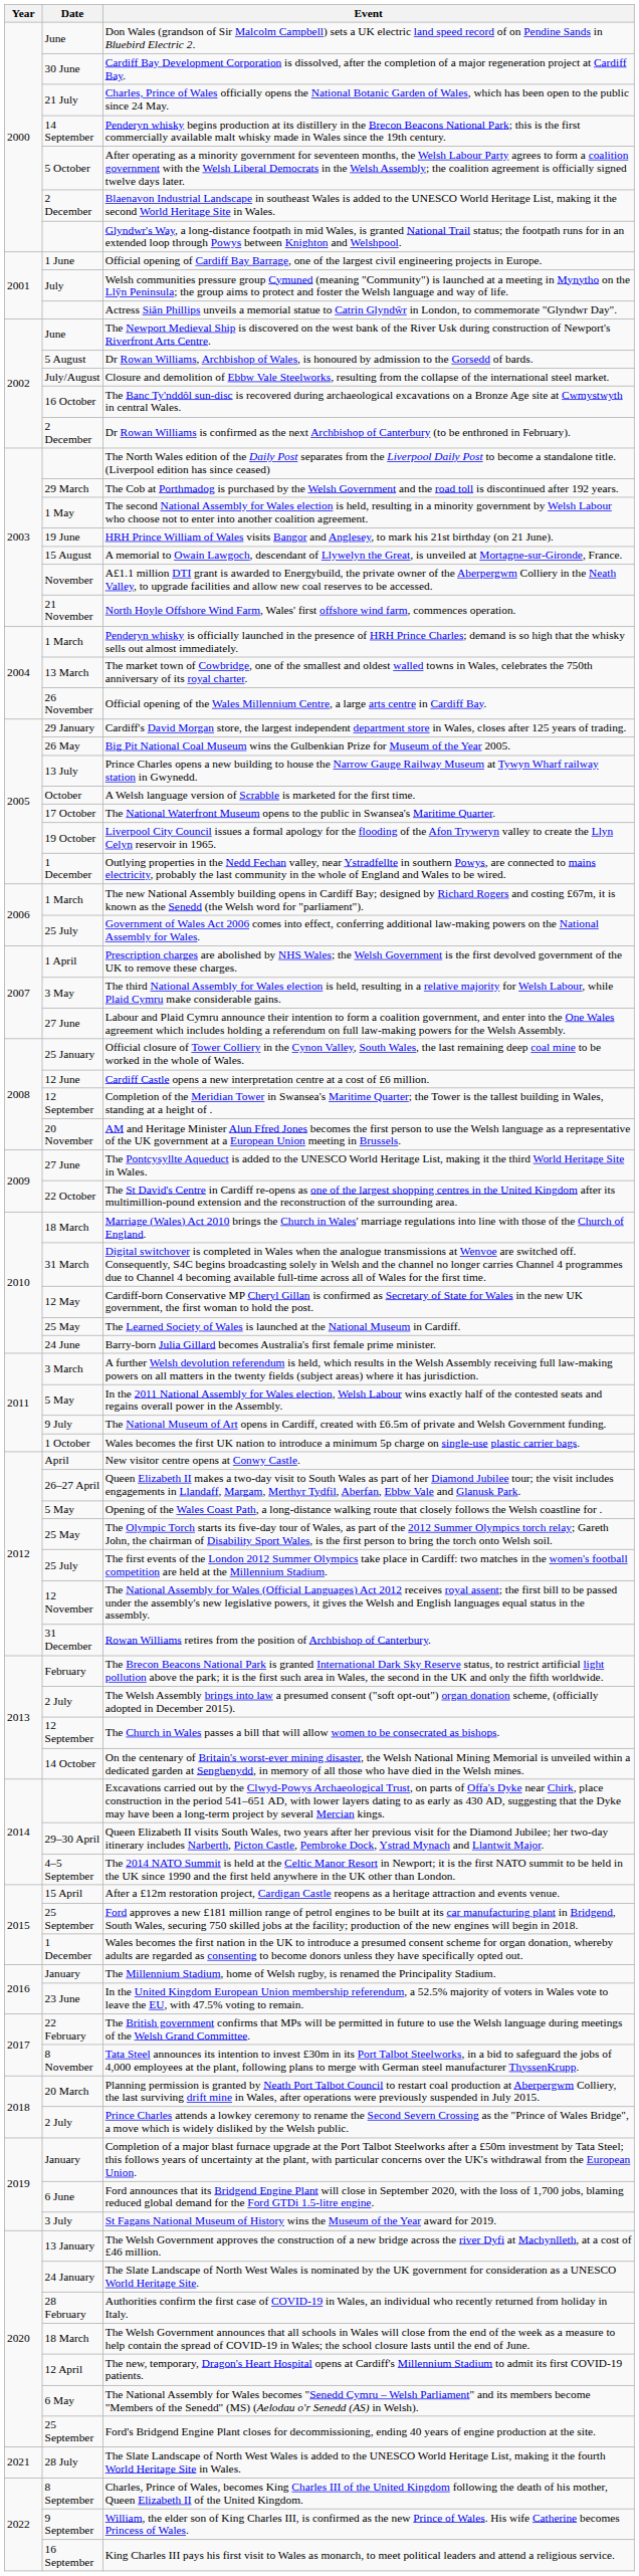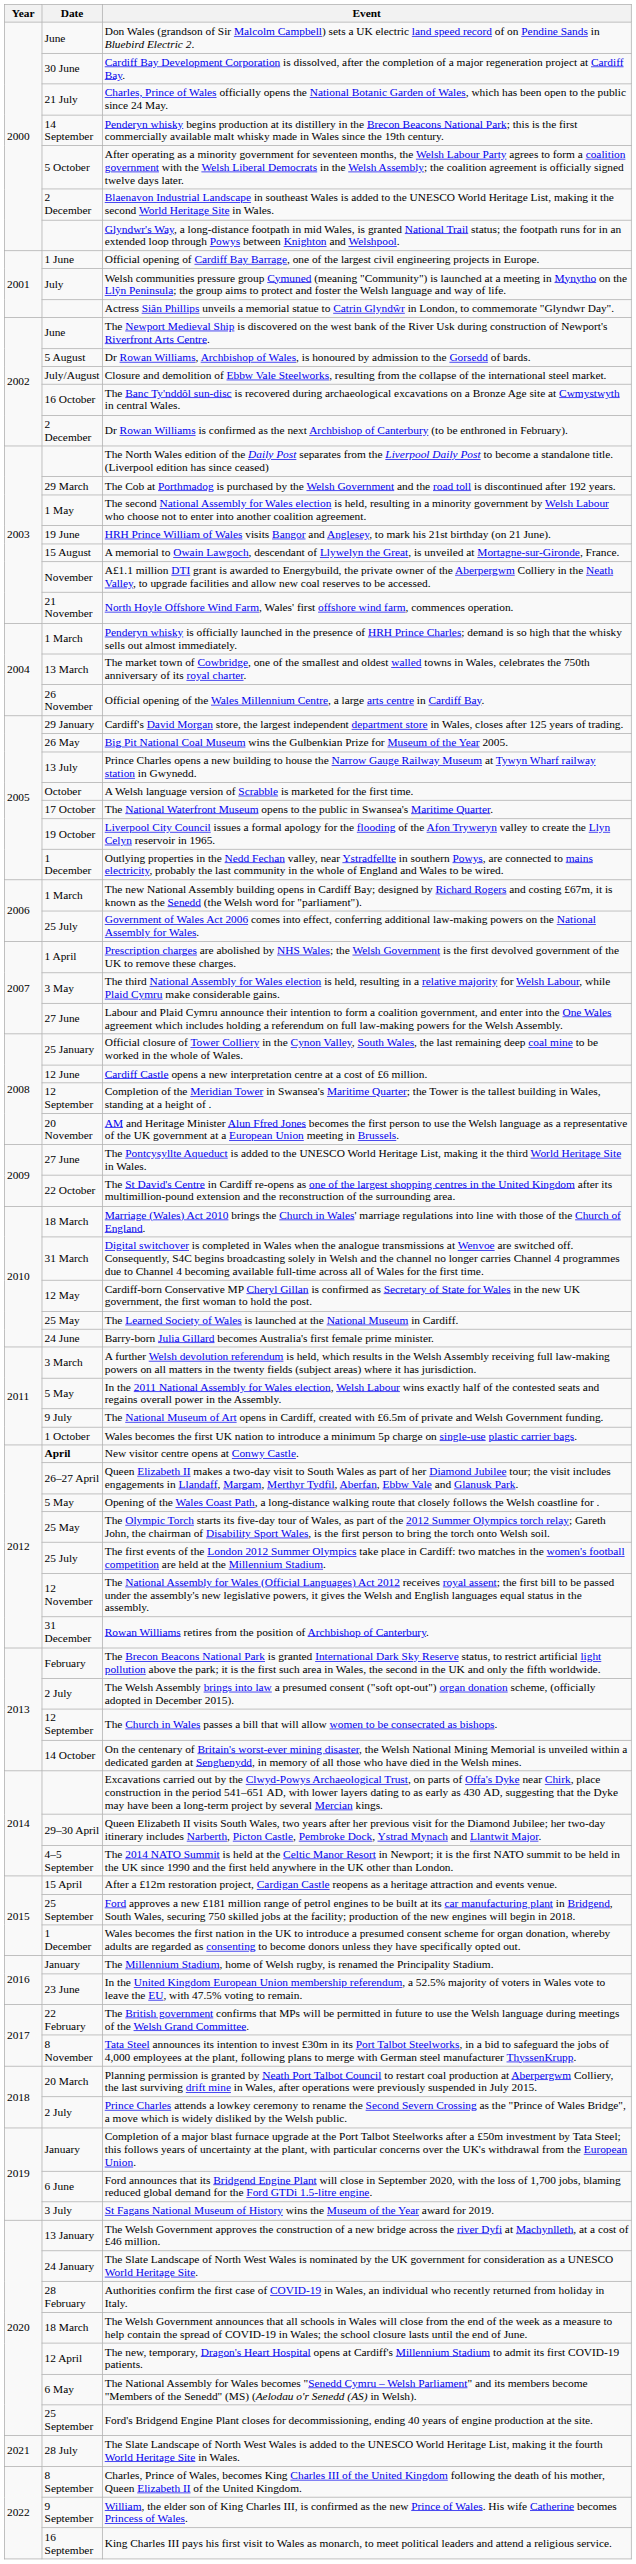New visitor centre opens at Conwy Castle. | Date: normal -> bold
